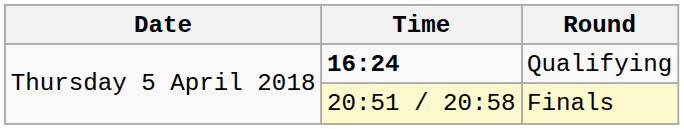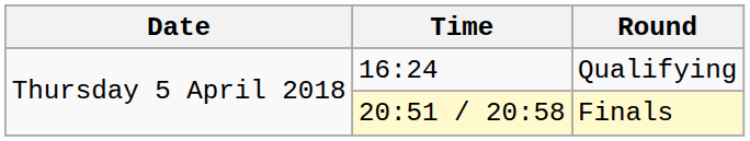Qualifying | Time: bold -> normal
